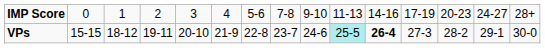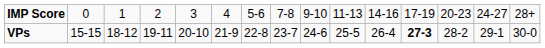VPs | column 10: paleturquoise background -> no background
VPs | column 11: bold -> normal
VPs | column 12: normal -> bold
